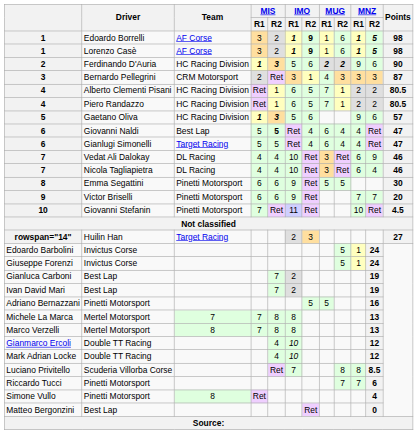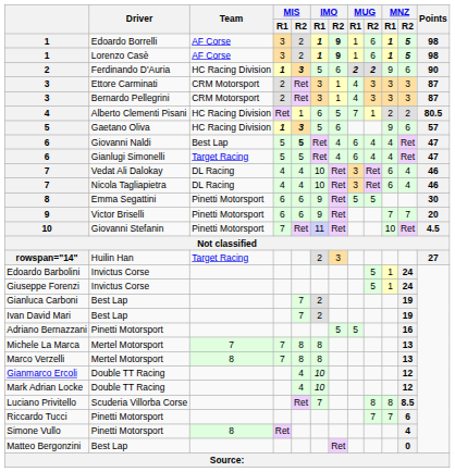+ row: 3 | Ettore Carminati | CRM Motorsport | 2 | Ret | 3 | 1 | 4 | 3 | 3 | 3 | 87
- row: 4 | Piero Randazzo | HC Racing Division | Ret | 1 | 6 | 5 | 7 | 1 | 2 | 2 | 80.5
7 / Vedat Ali Dalokay | MNZ / R2: 9 -> 4
